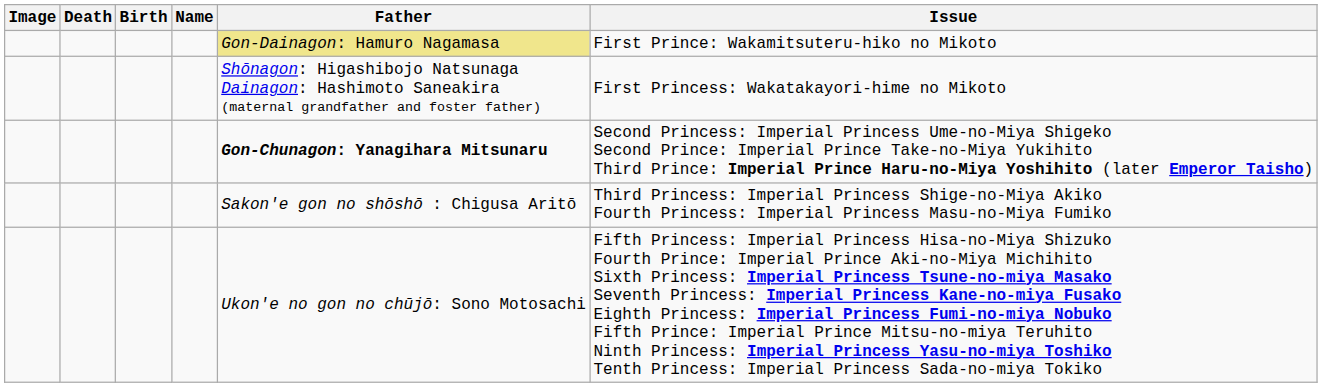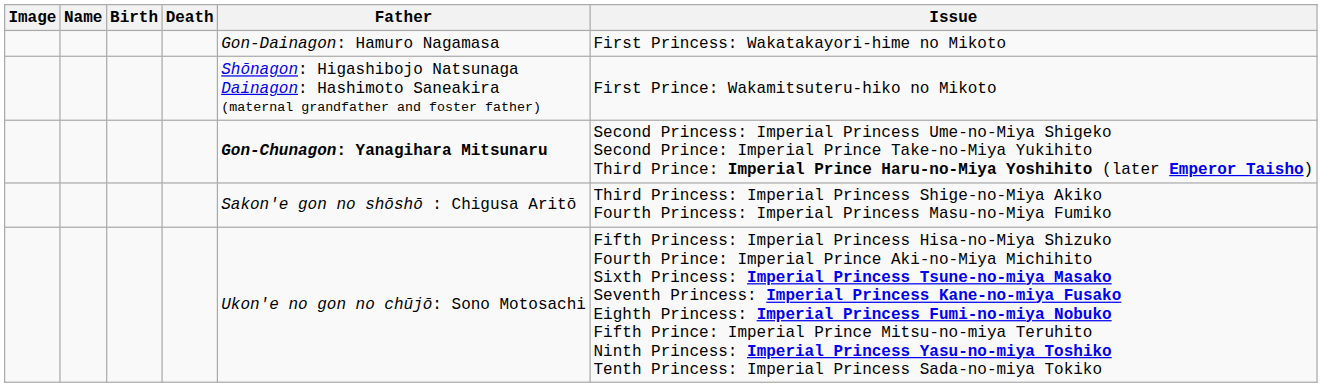columns swapped: Name <-> Death
row 2 | Father: khaki background -> no background
row 2 | Issue: First Prince: Wakamitsuteru-hiko no Mikoto -> First Princess: Wakatakayori-hime no Mikoto
row 3 | Issue: First Princess: Wakatakayori-hime no Mikoto -> First Prince: Wakamitsuteru-hiko no Mikoto
